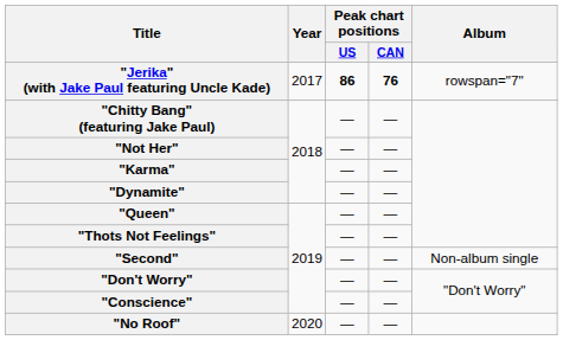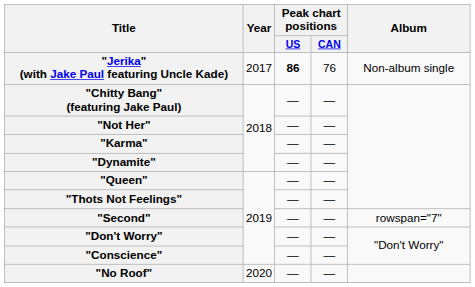"Jerika" (with Jake Paul featuring Uncle Kade) | Peak chart positions / CAN: bold -> normal
"Jerika" (with Jake Paul featuring Uncle Kade) | Album: rowspan="7" -> Non-album single
"Second" | Album: Non-album single -> rowspan="7"
